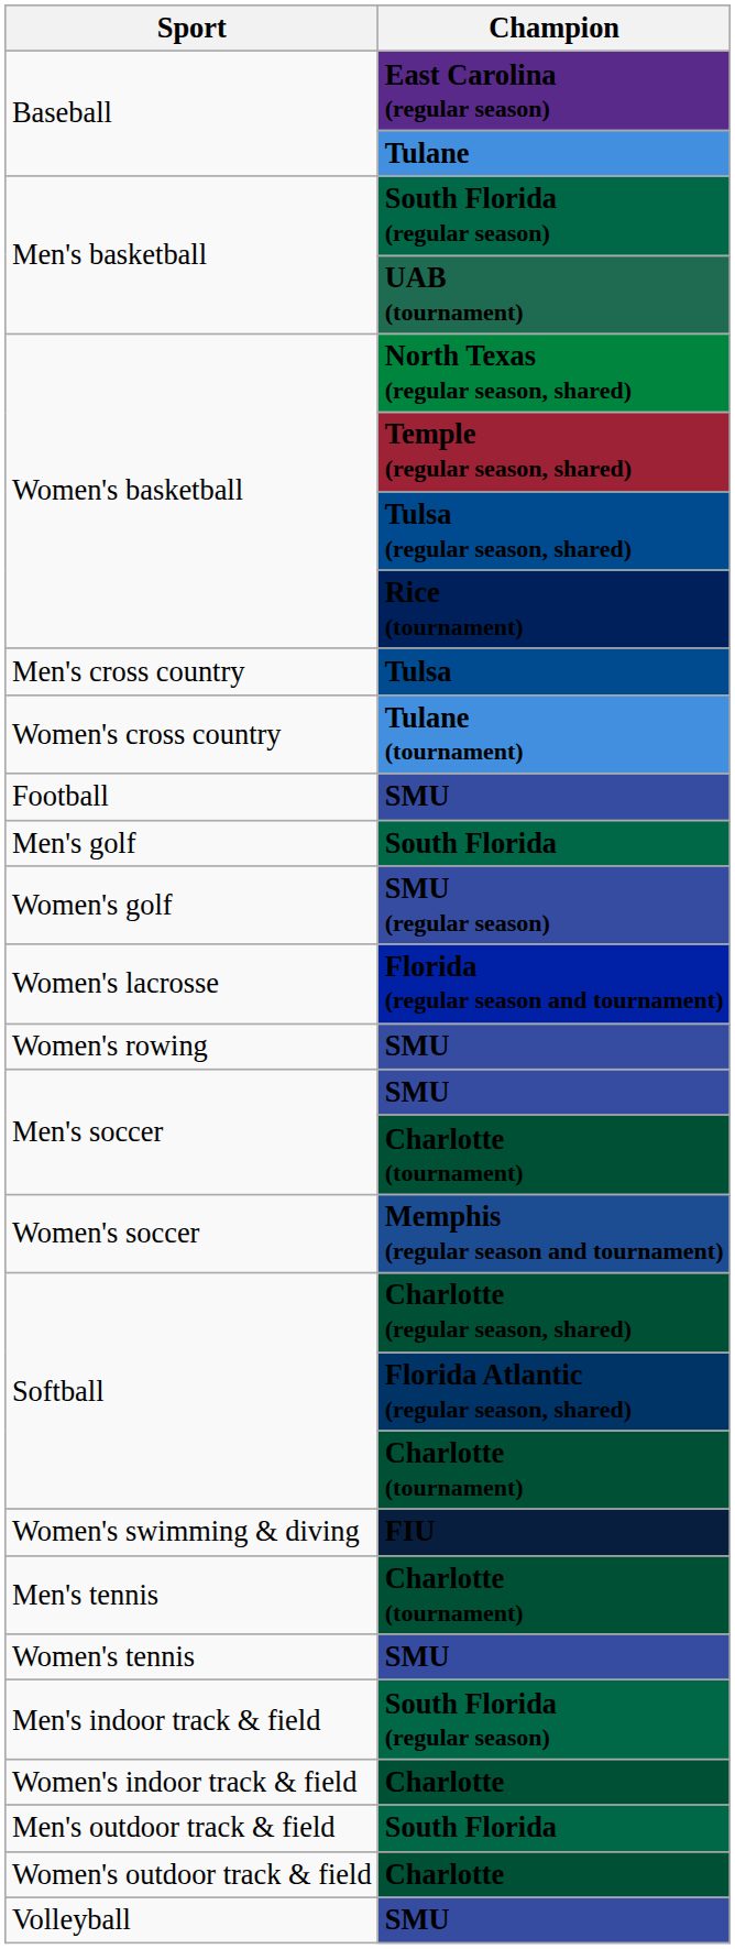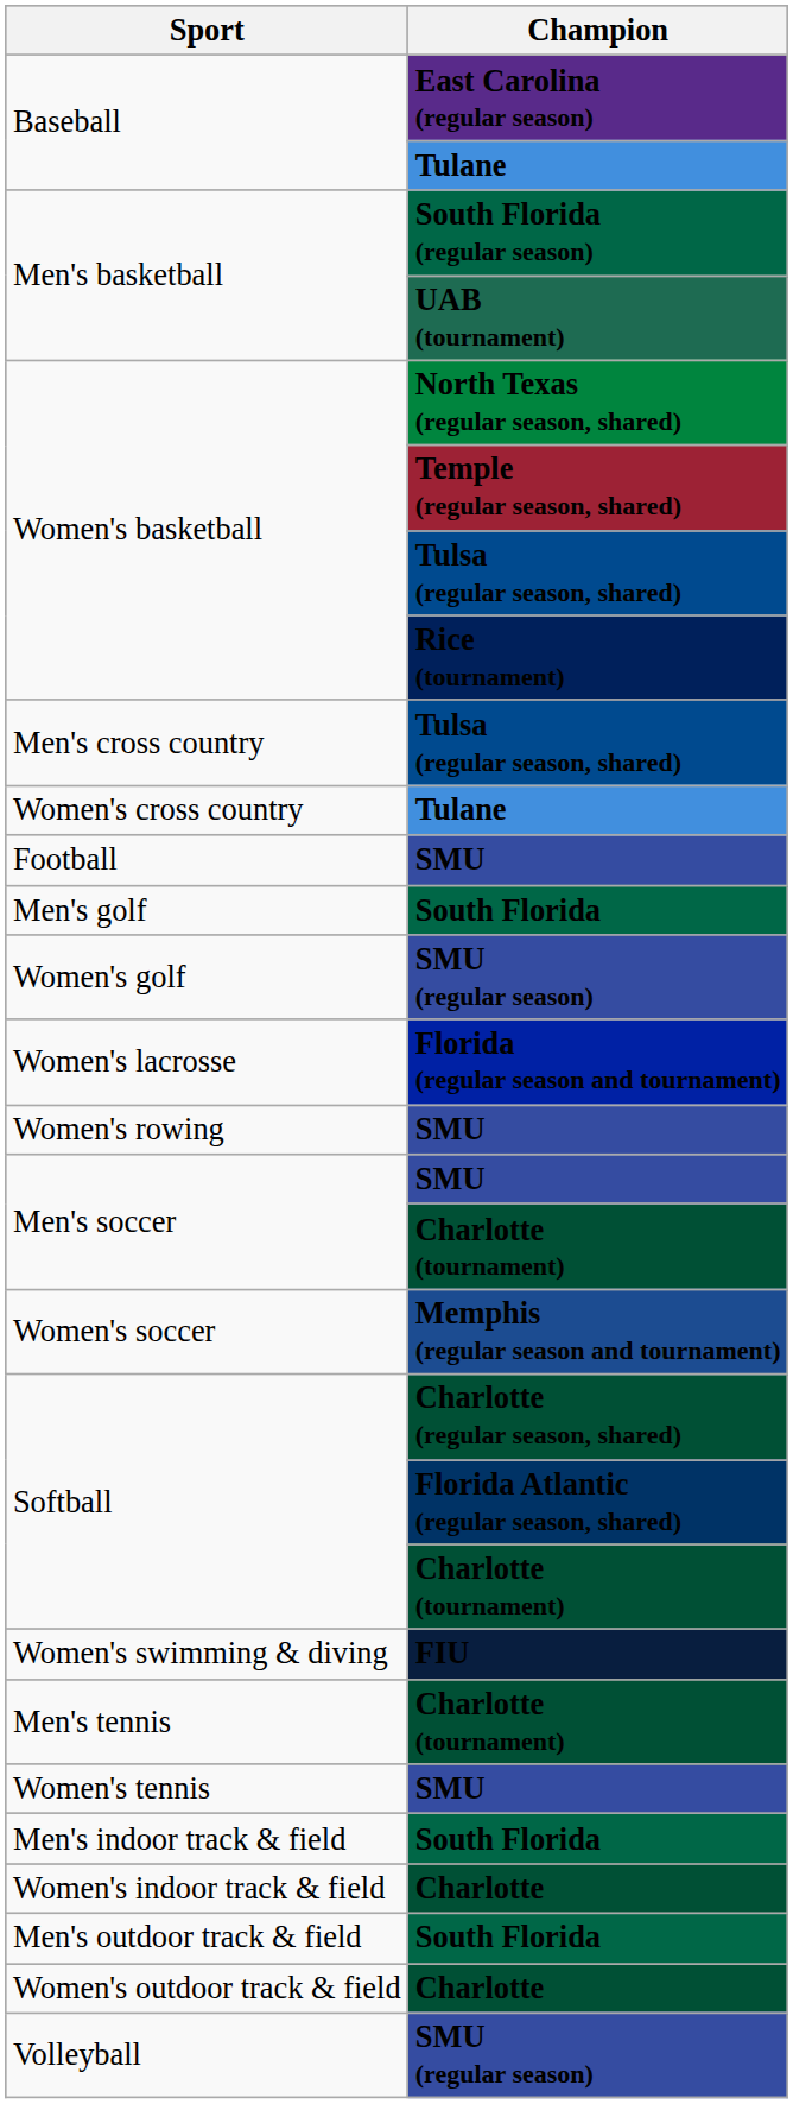row 10 | Champion: Tulsa -> Tulsa (regular season, shared)
row 11 | Champion: Tulane (tournament) -> Tulane
row 26 | Champion: South Florida (regular season) -> South Florida
row 30 | Champion: SMU -> SMU (regular season)
